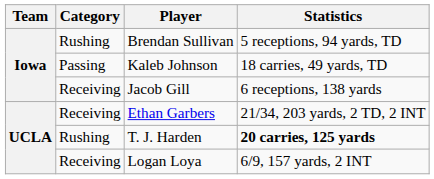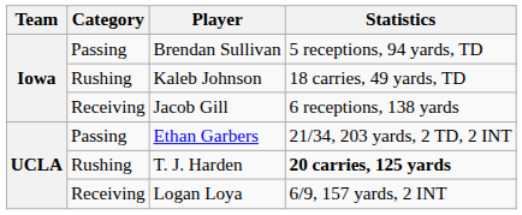Brendan Sullivan | Category: Rushing -> Passing
Kaleb Johnson | Category: Passing -> Rushing
Ethan Garbers | Category: Receiving -> Passing
